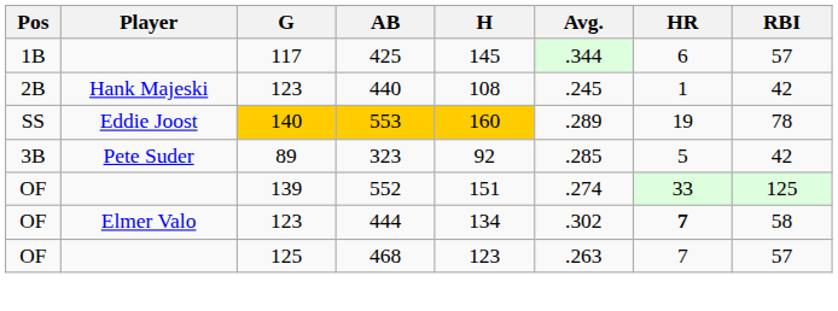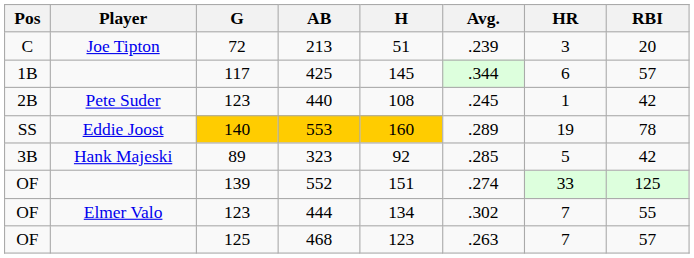+ row: C | Joe Tipton | 72 | 213 | 51 | .239 | 3 | 20
440 | Player: Hank Majeski -> Pete Suder
323 | Player: Pete Suder -> Hank Majeski
444 | HR: bold -> normal
444 | RBI: 58 -> 55
